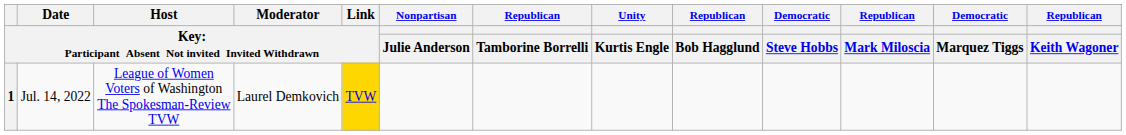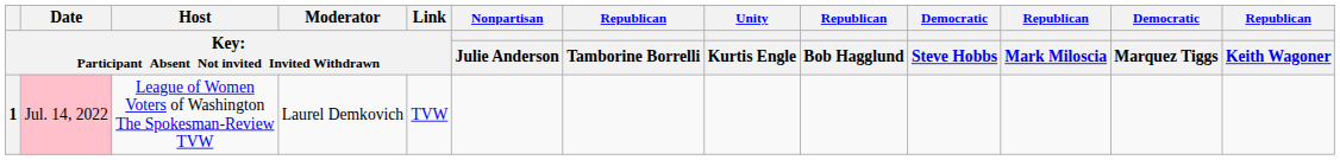1 | column 2: no background -> pink background
1 | column 5: gold background -> no background
